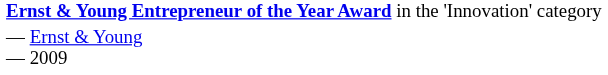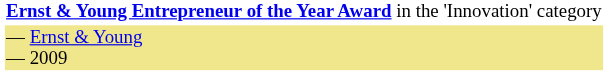— Ernst & Young — 2009 | column 1: no background -> khaki background
